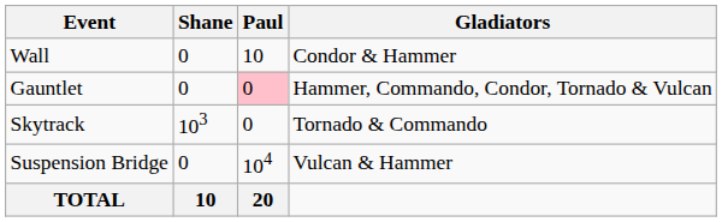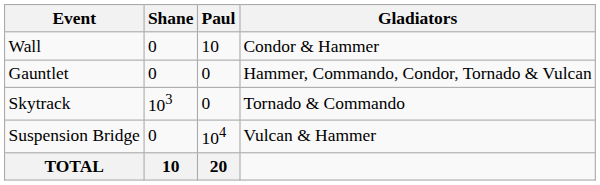Gauntlet | Paul: pink background -> no background
